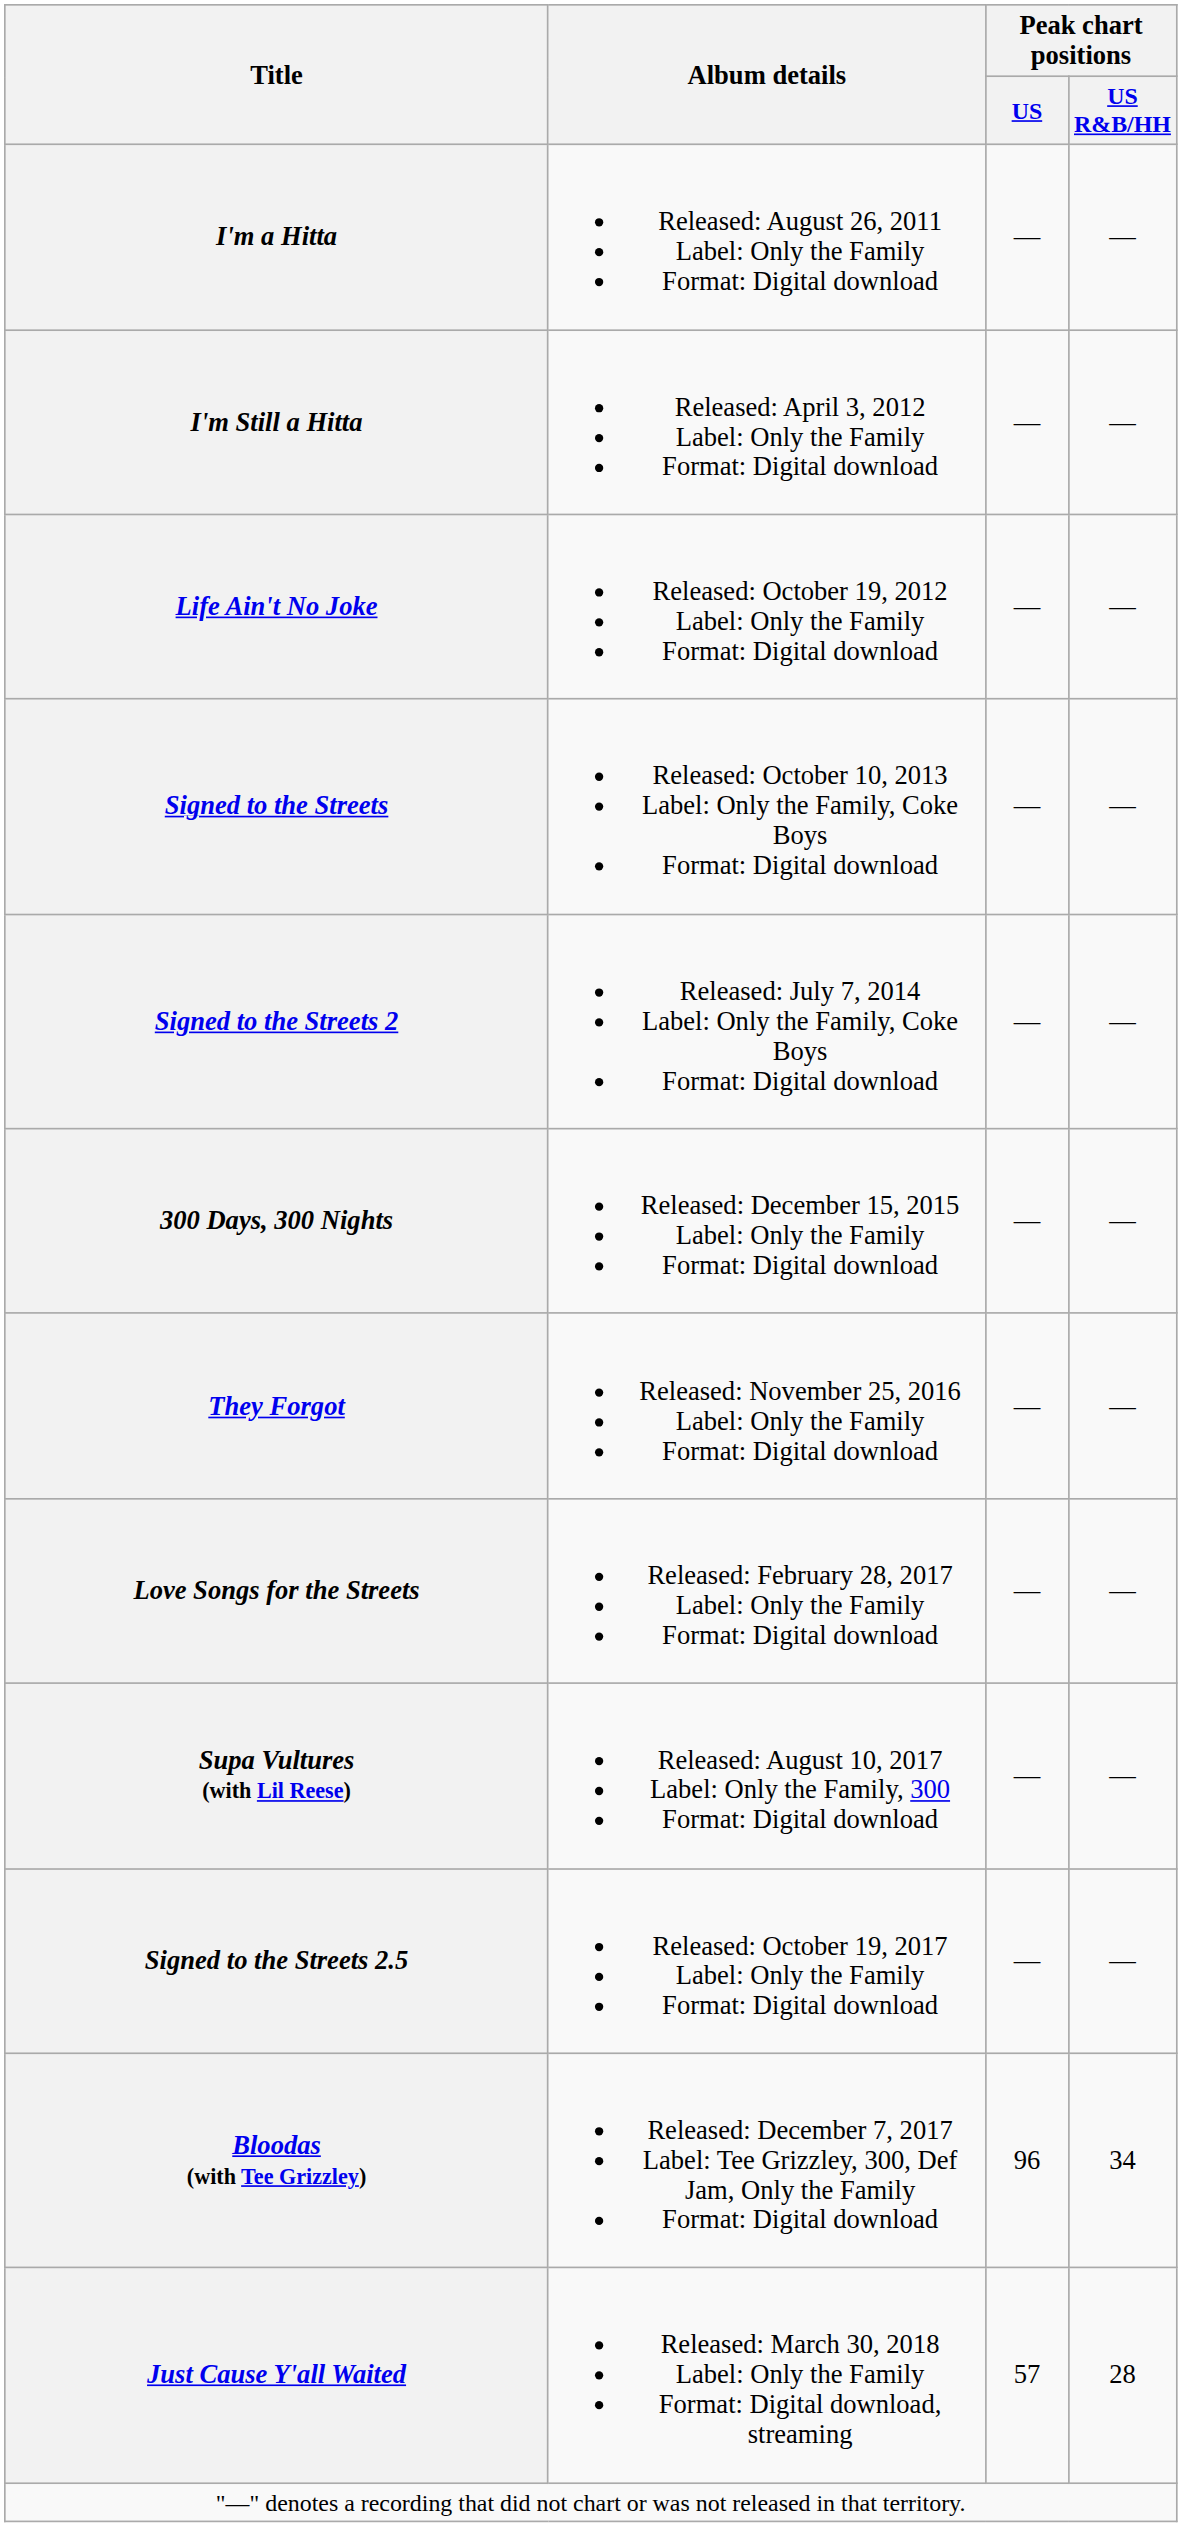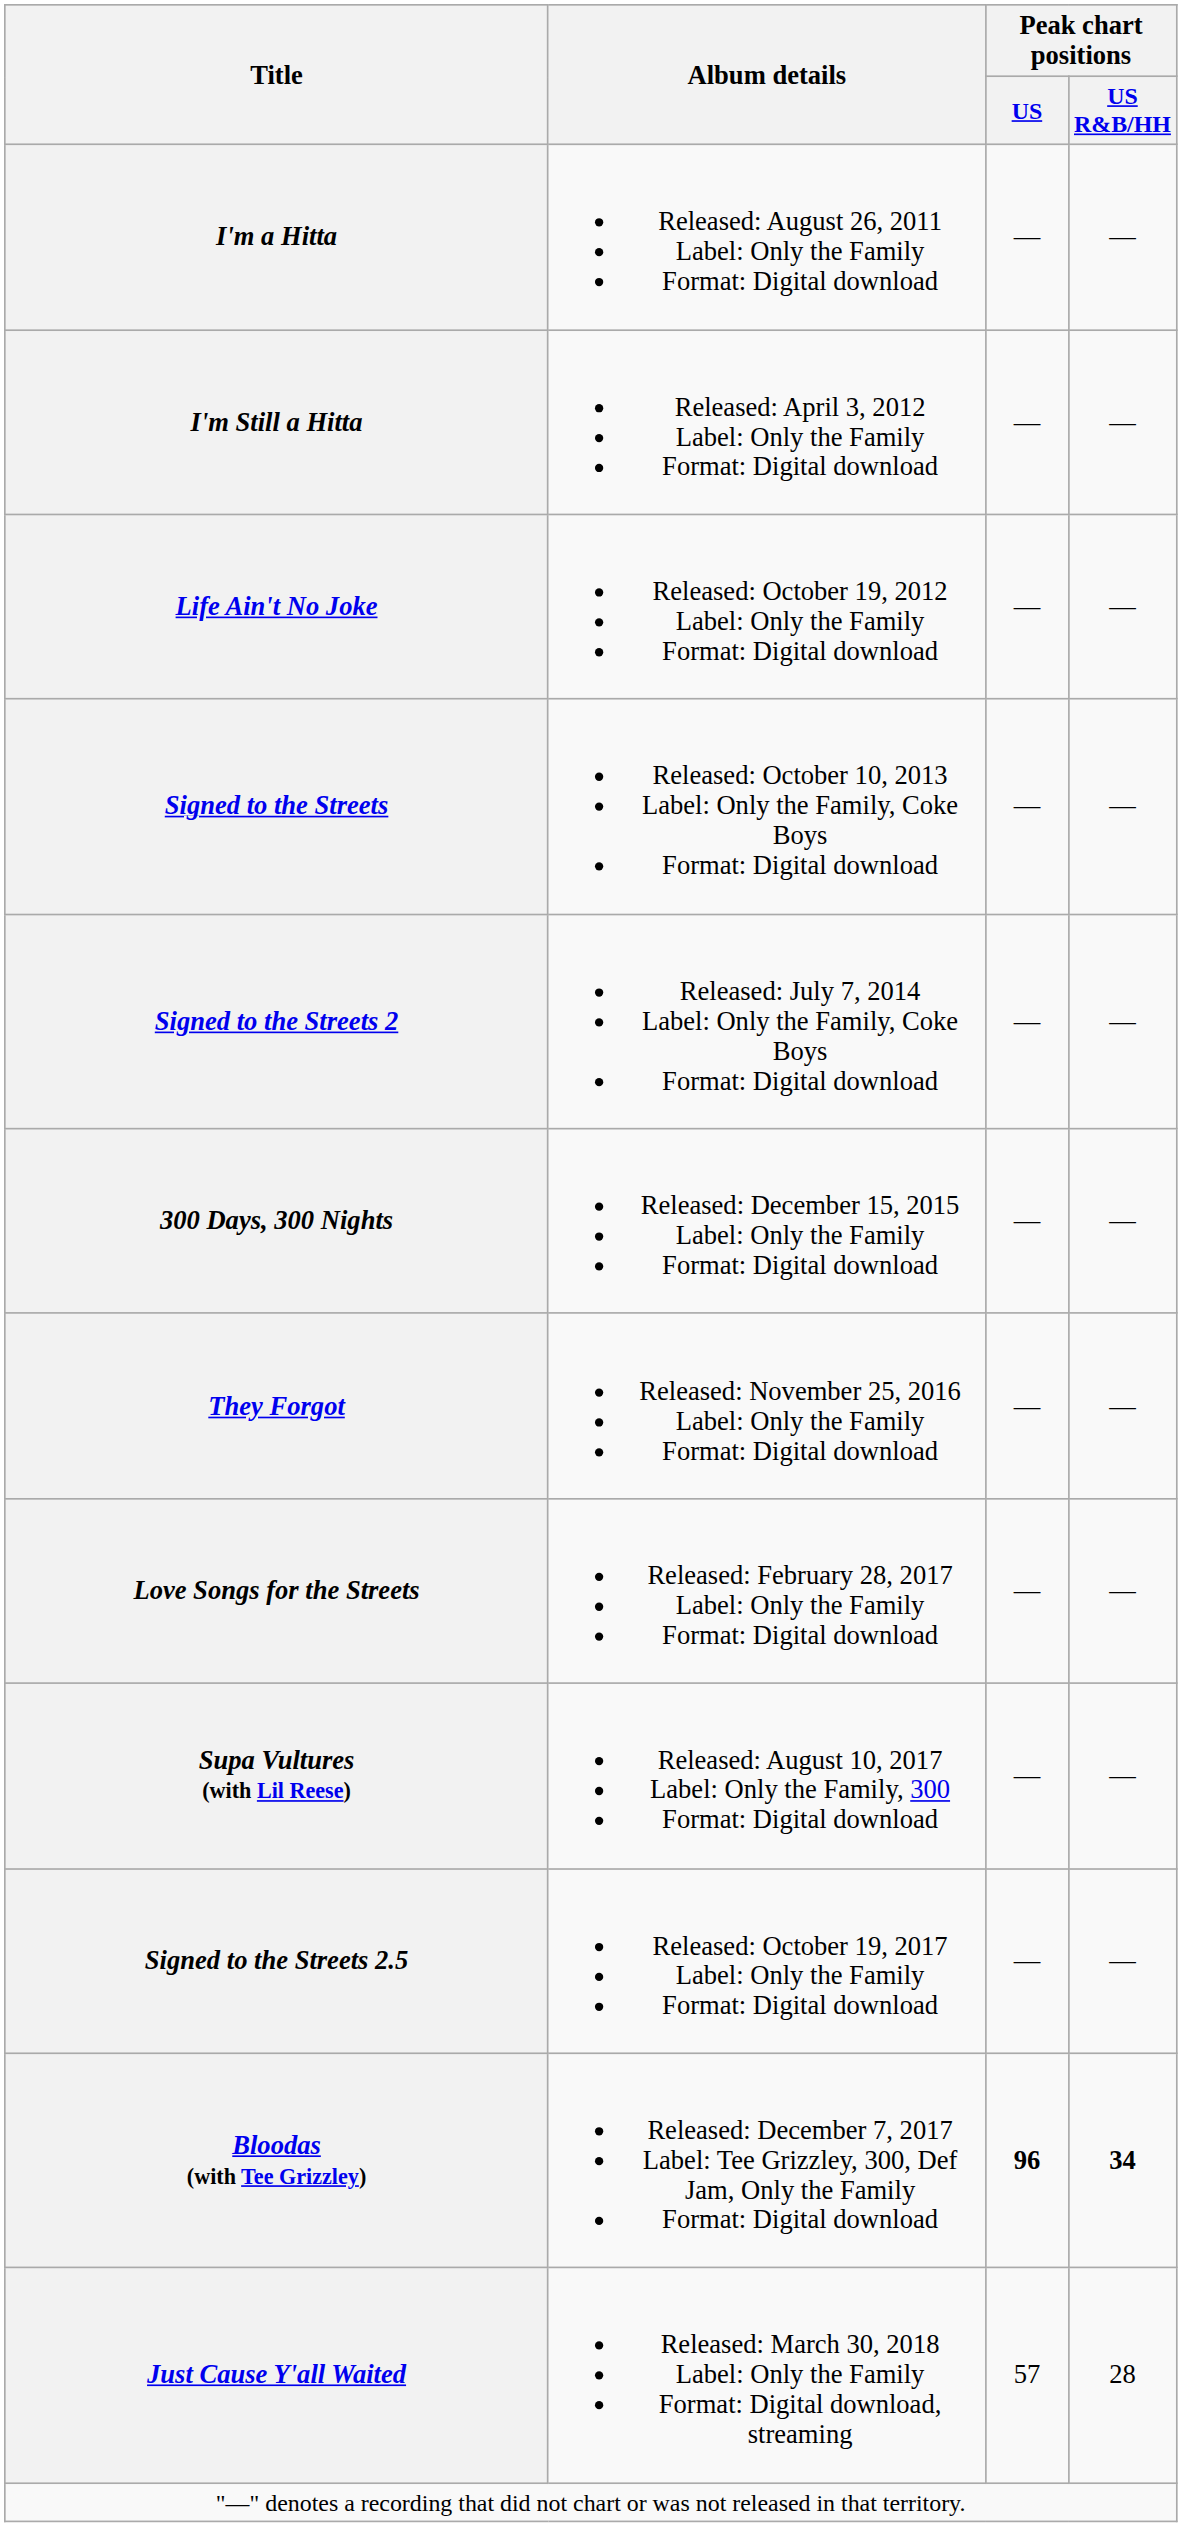Bloodas (with Tee Grizzley) | Peak chart positions / US: normal -> bold
Bloodas (with Tee Grizzley) | Peak chart positions / US R&B/HH: normal -> bold
